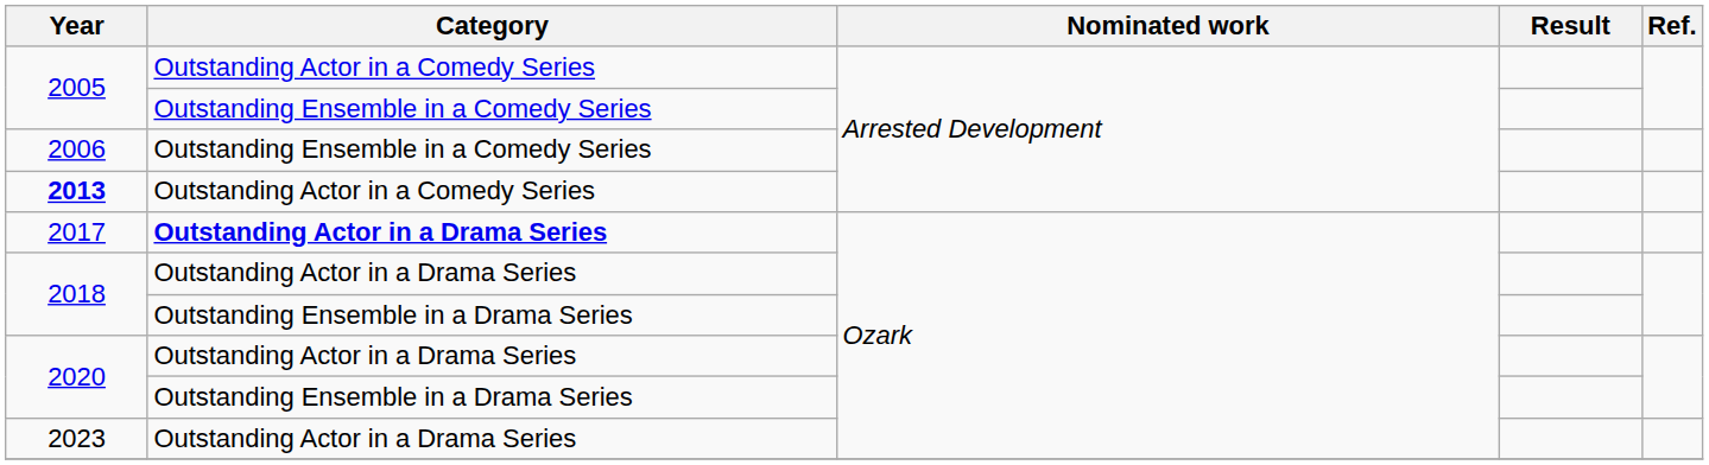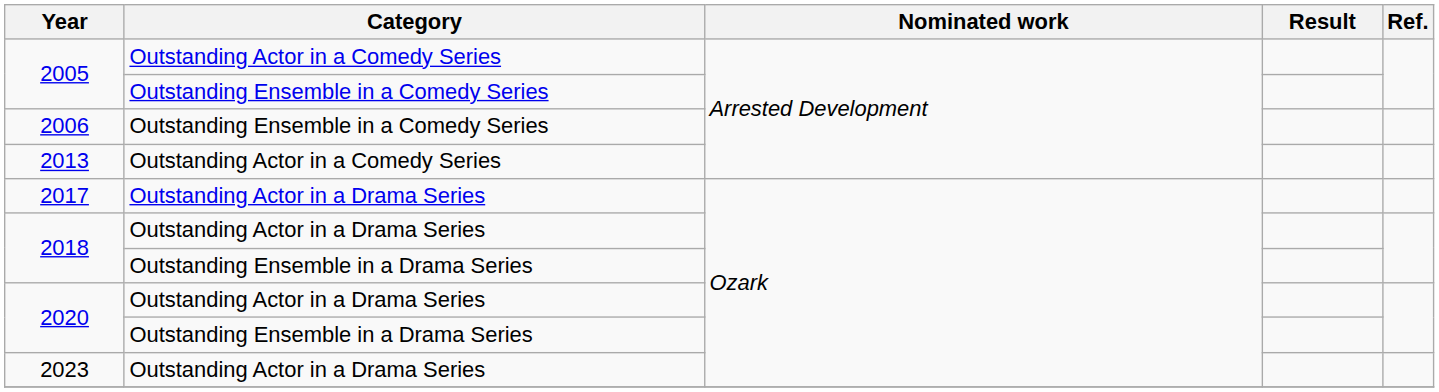2013 | Year: bold -> normal
2017 | Category: bold -> normal
